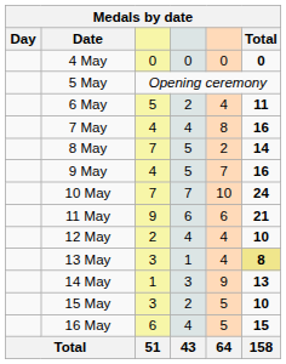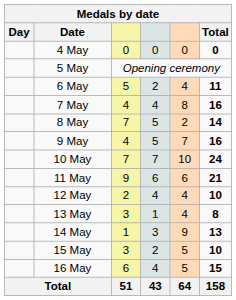13 May | Total: khaki background -> no background
